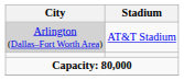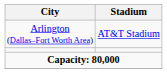row 2 | City: lightgrey background -> no background
